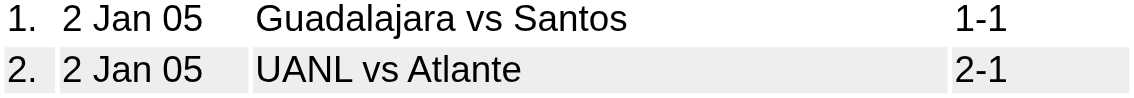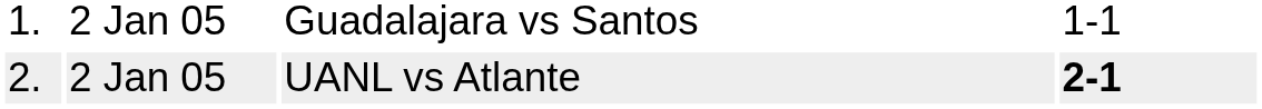2 Jan 05 / UANL vs Atlante | column 4: normal -> bold
